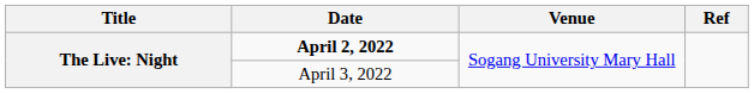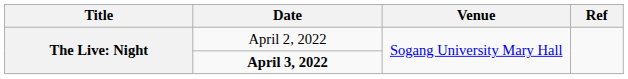April 2, 2022 | Date: bold -> normal
April 3, 2022 | Date: normal -> bold
